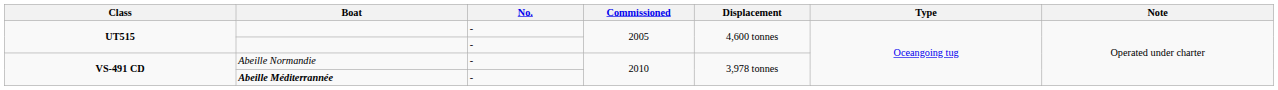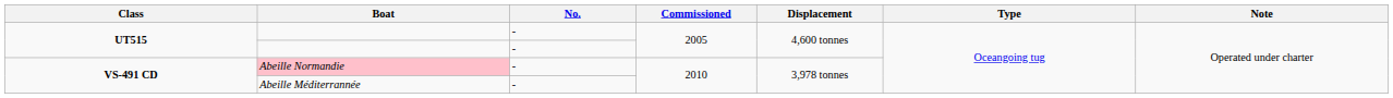Abeille Normandie | Boat: no background -> pink background
Abeille Méditerrannée | Boat: bold -> normal
